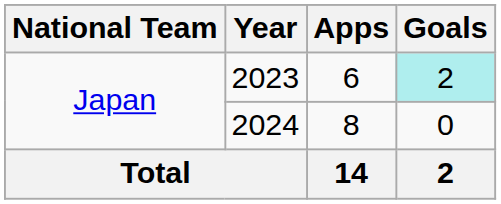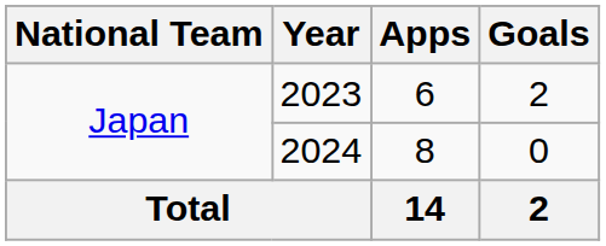2023 | Goals: paleturquoise background -> no background
